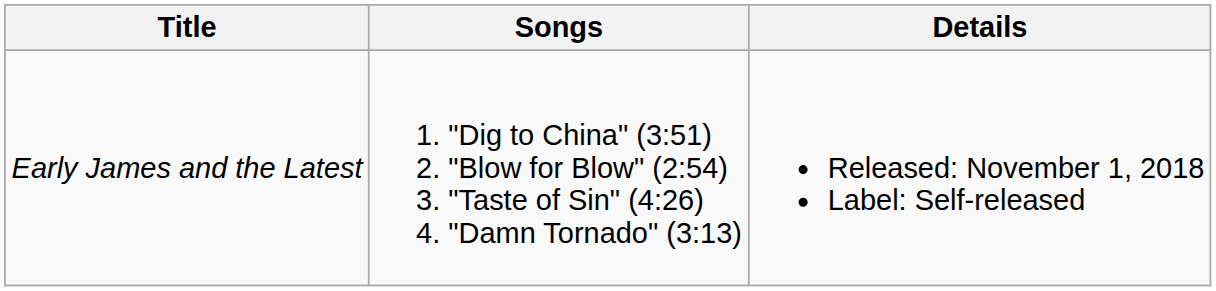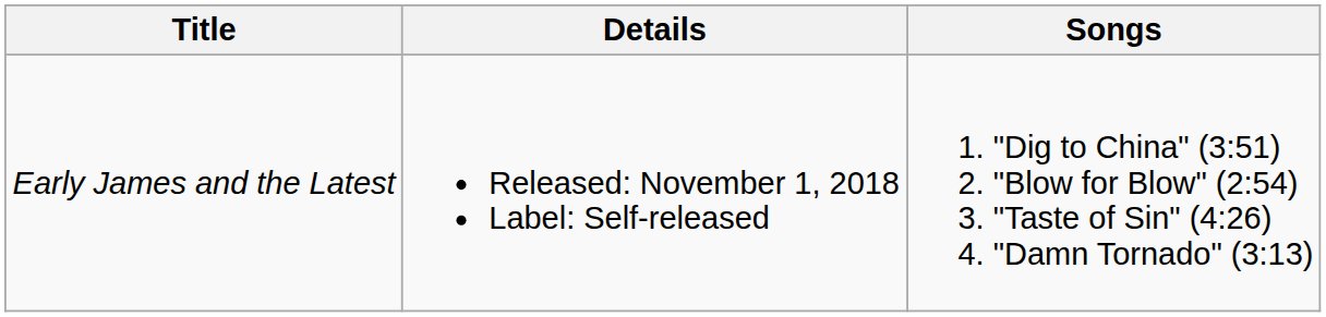columns swapped: Details <-> Songs
